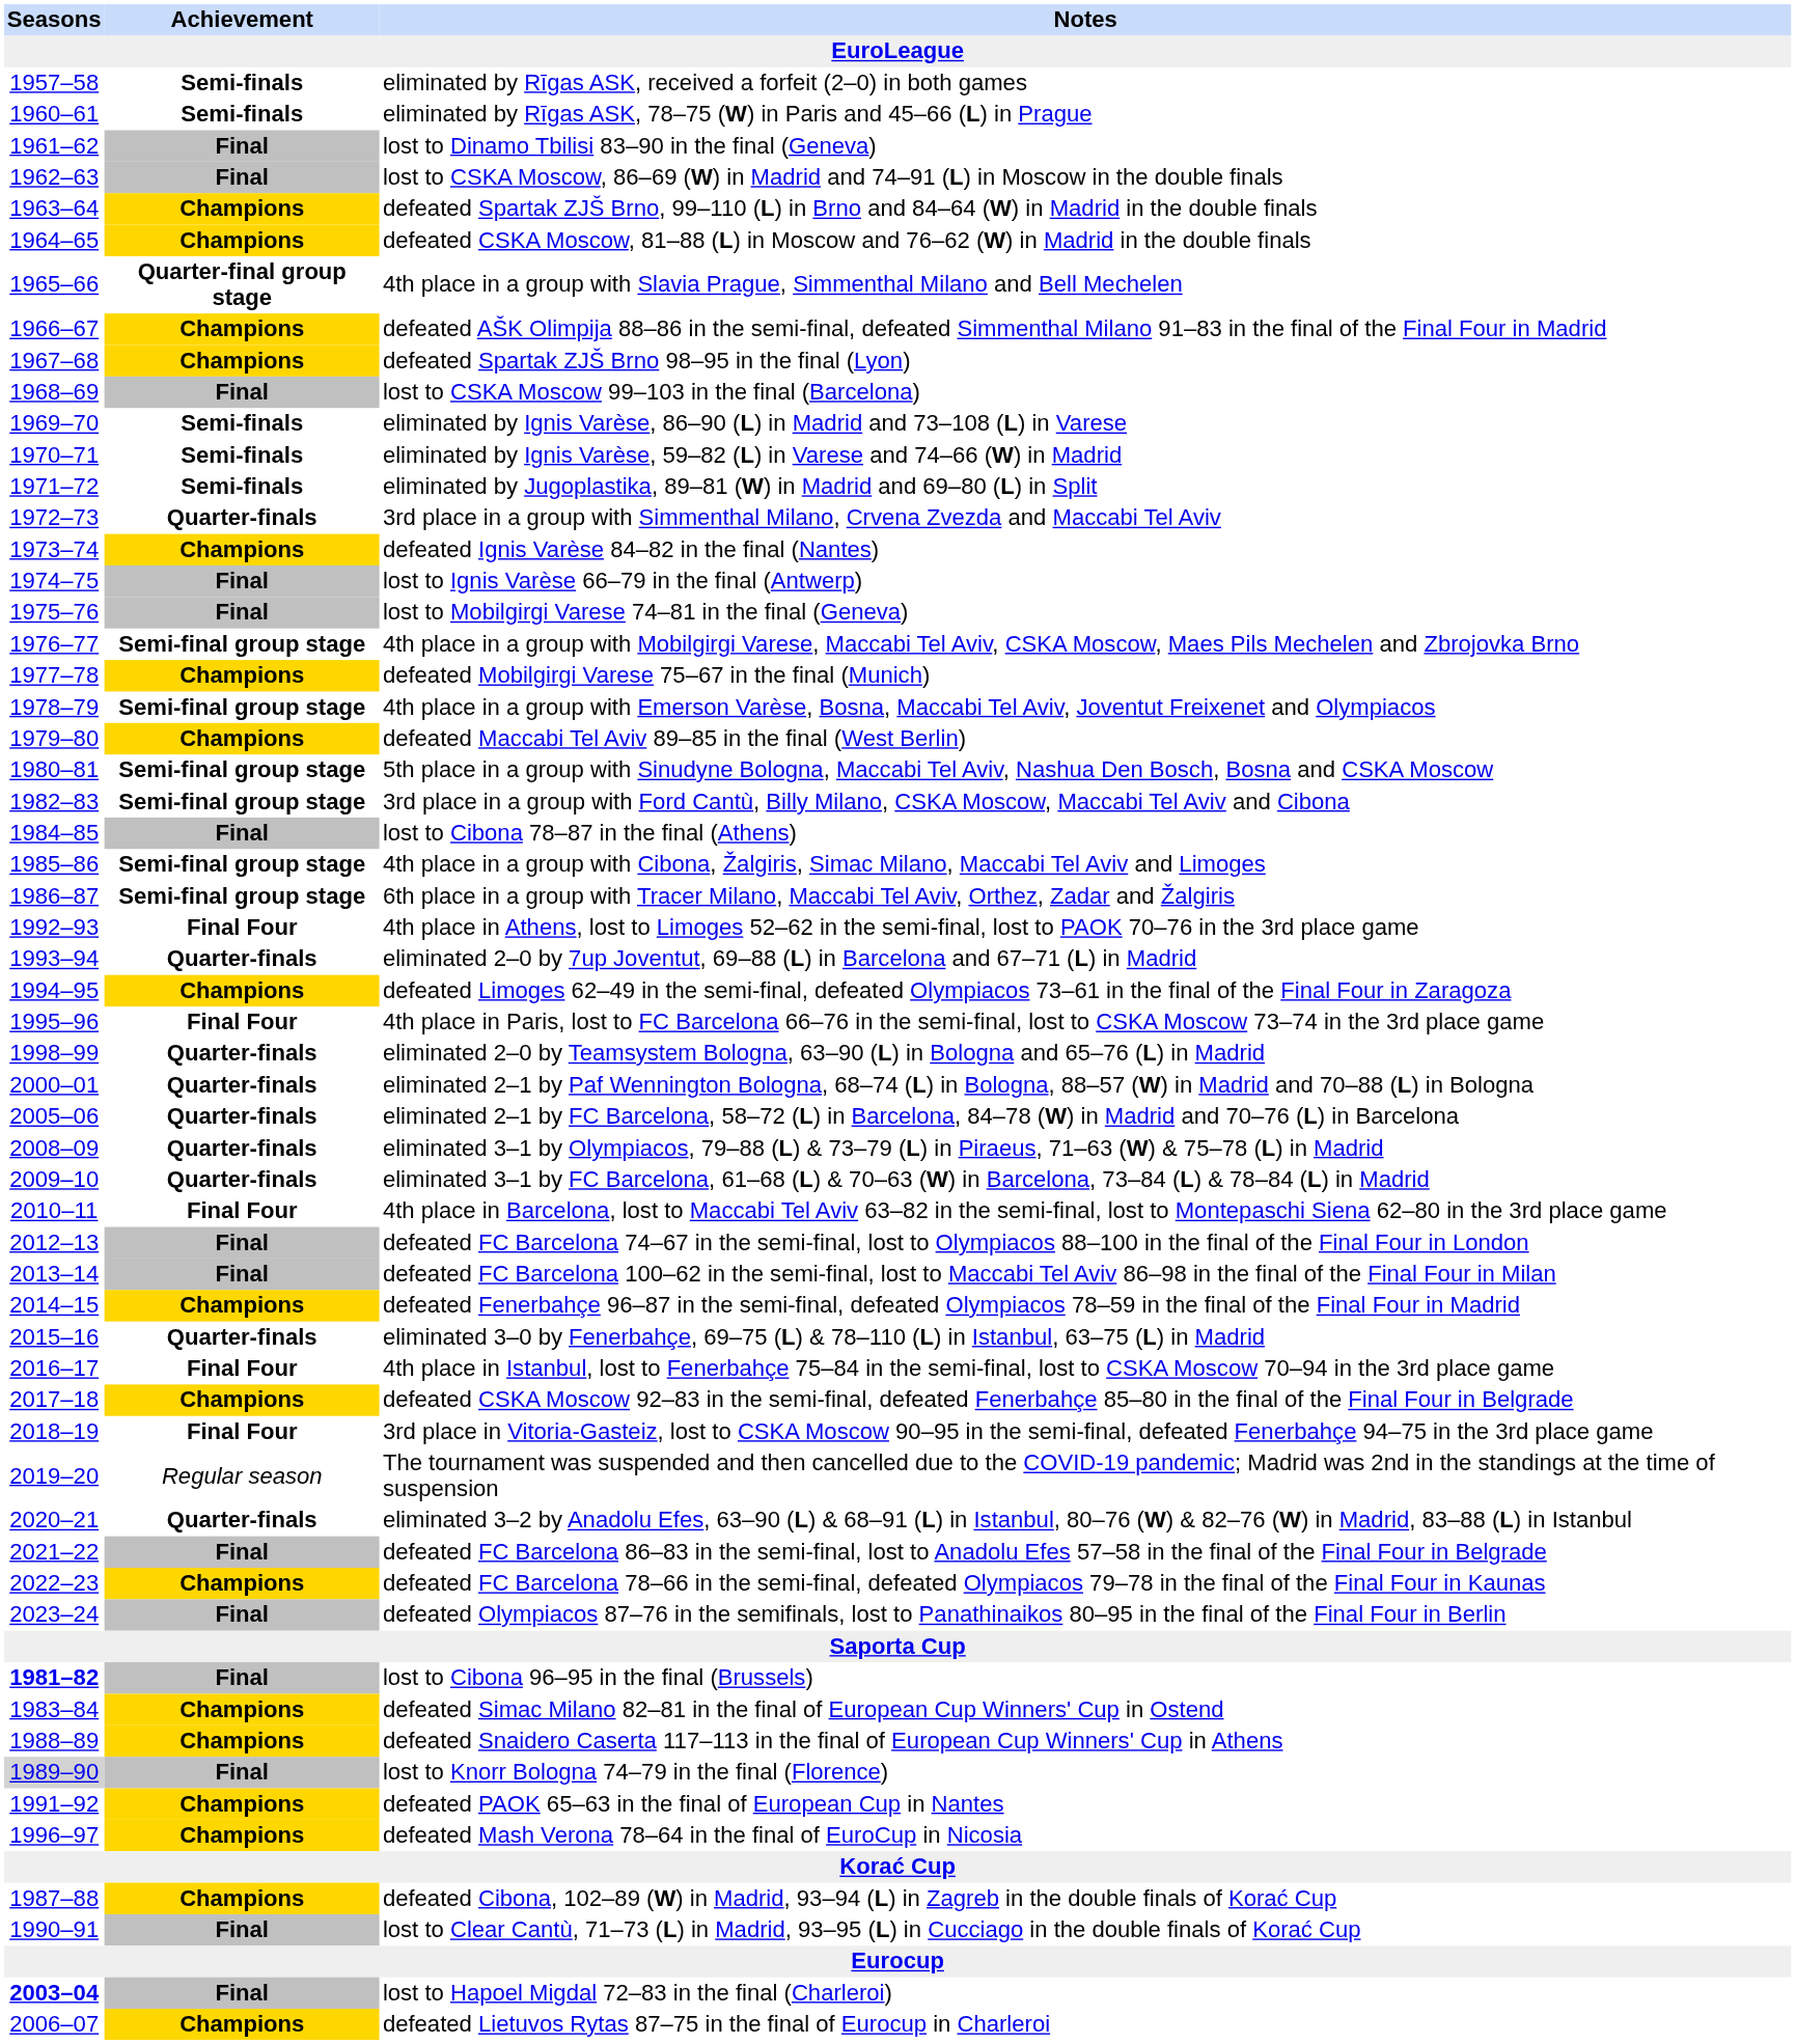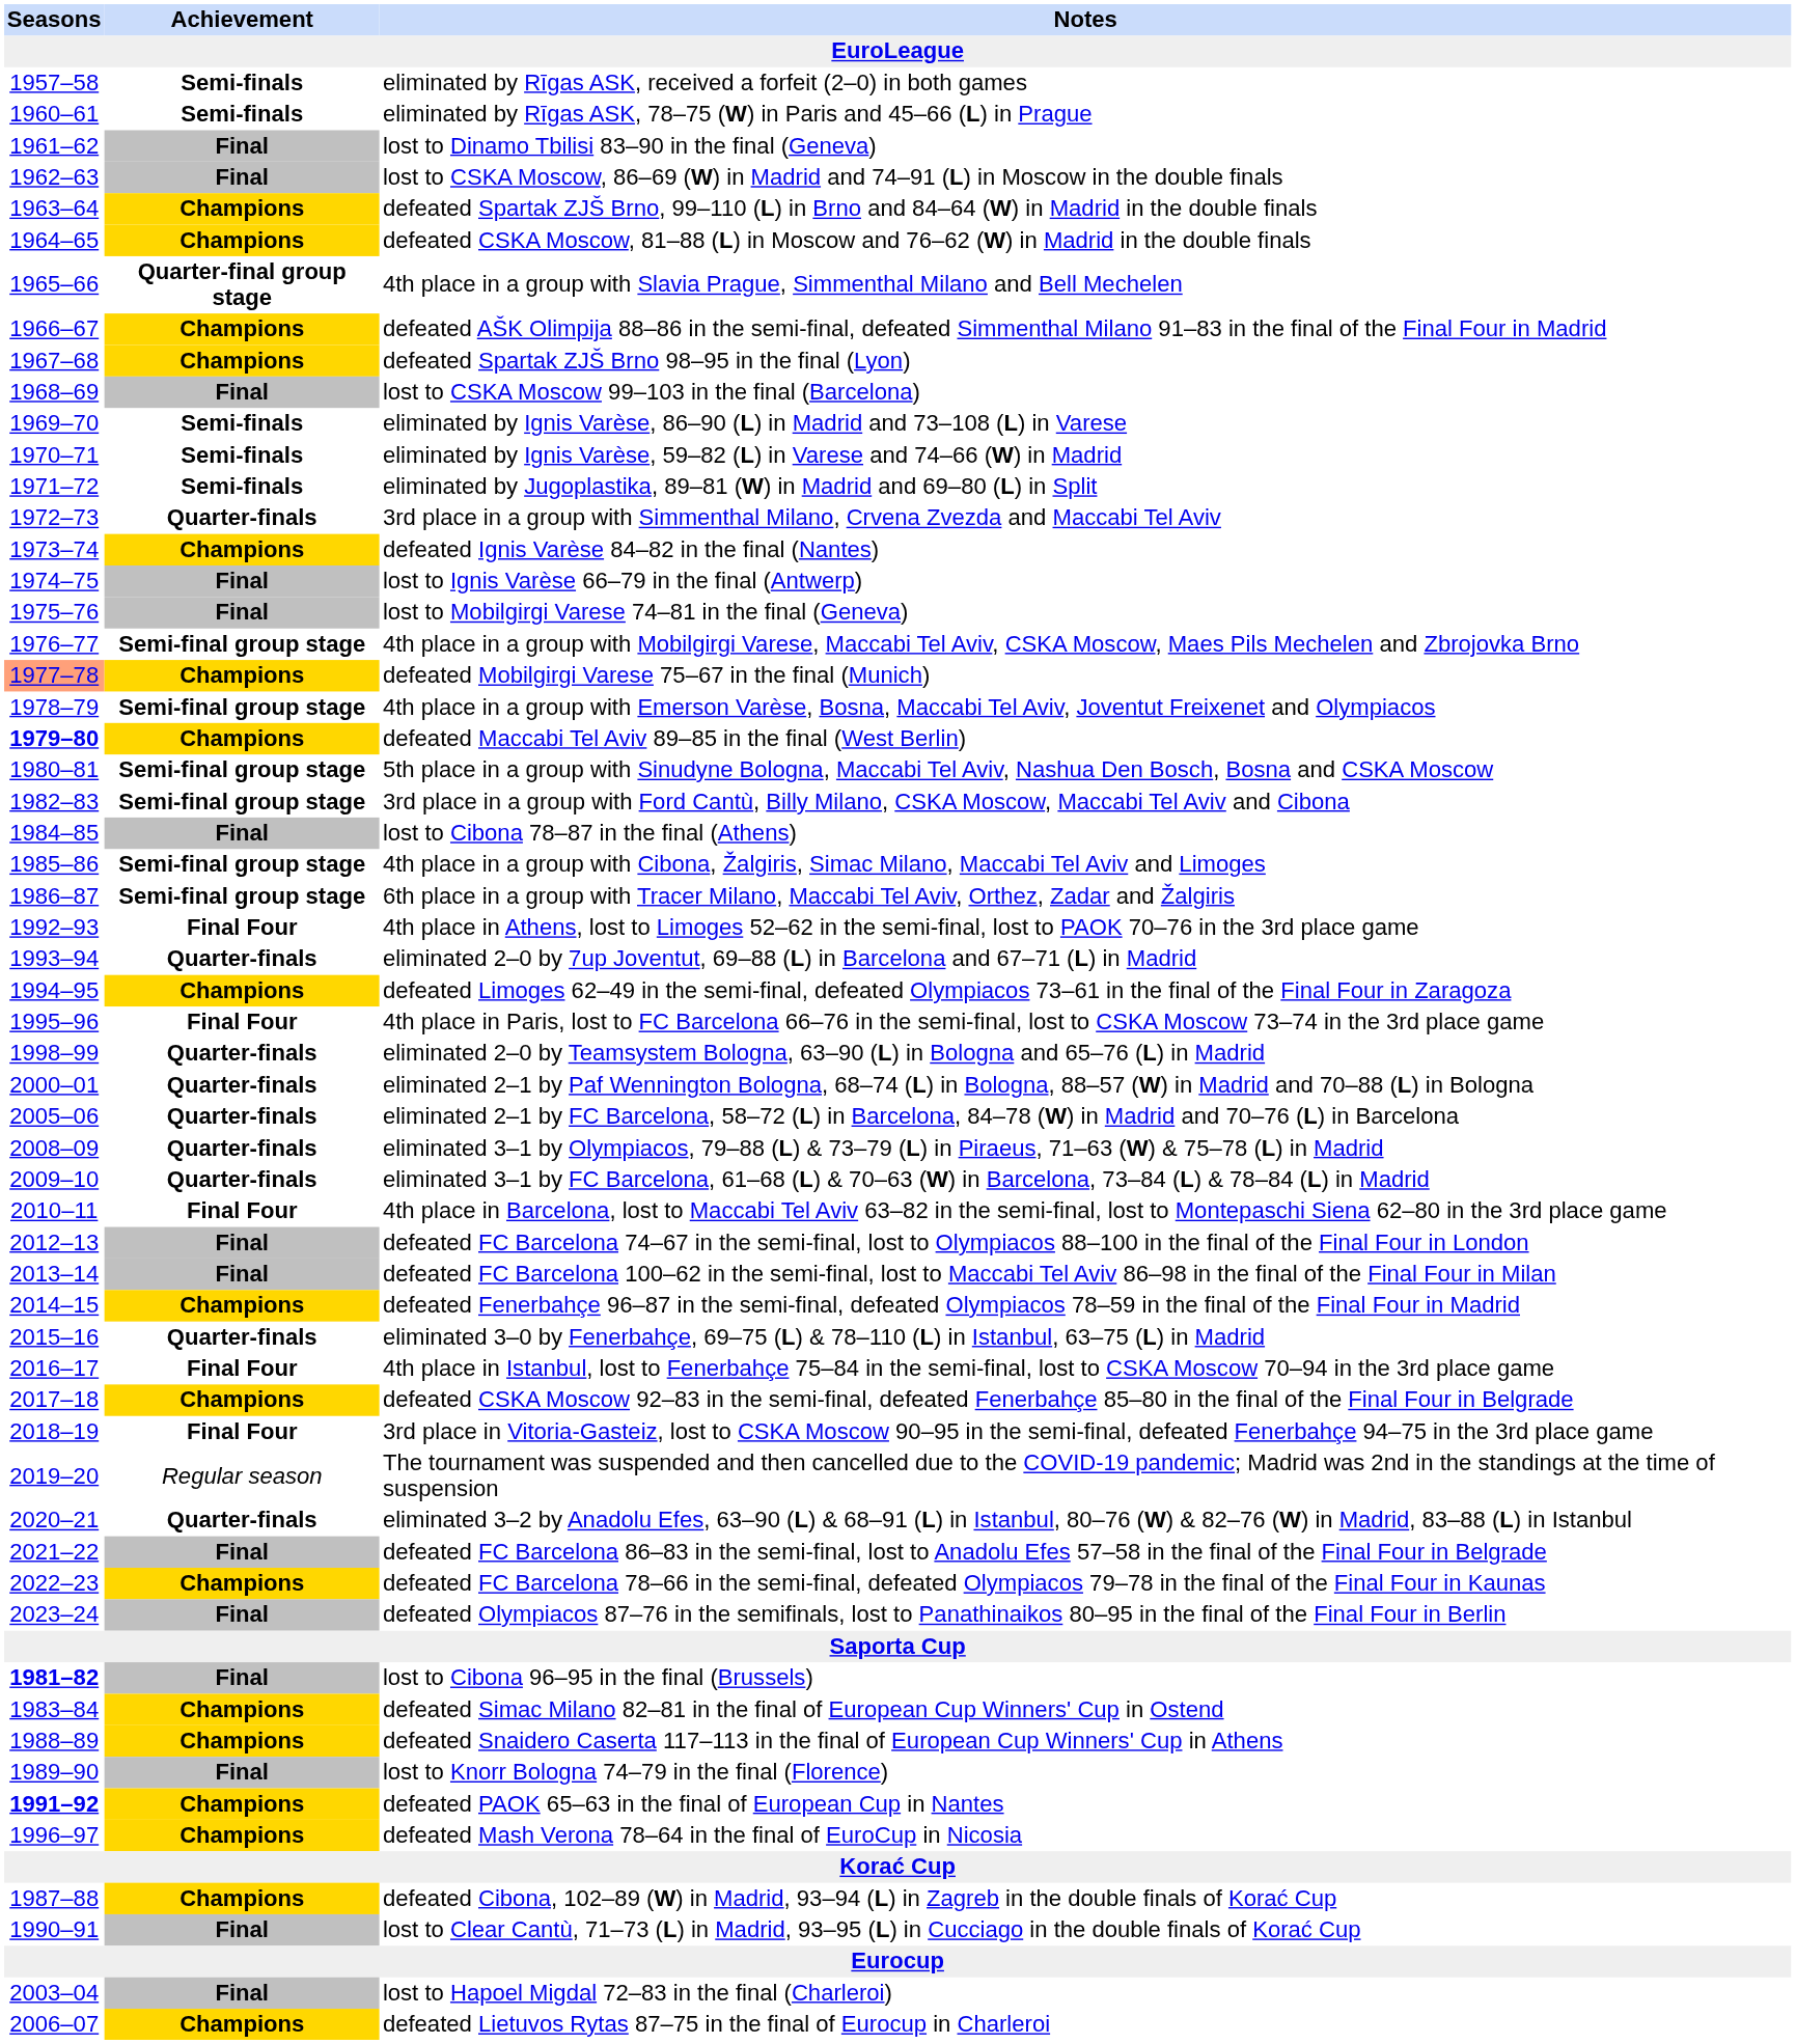defeated Mobilgirgi Varese 75–67 in the final (Munich) | Seasons: no background -> lightsalmon background
defeated Maccabi Tel Aviv 89–85 in the final (West Berlin) | Seasons: normal -> bold
lost to Knorr Bologna 74–79 in the final (Florence) | Seasons: lightgrey background -> no background
defeated PAOK 65–63 in the final of European Cup in Nantes | Seasons: normal -> bold
lost to Hapoel Migdal 72–83 in the final (Charleroi) | Seasons: bold -> normal
